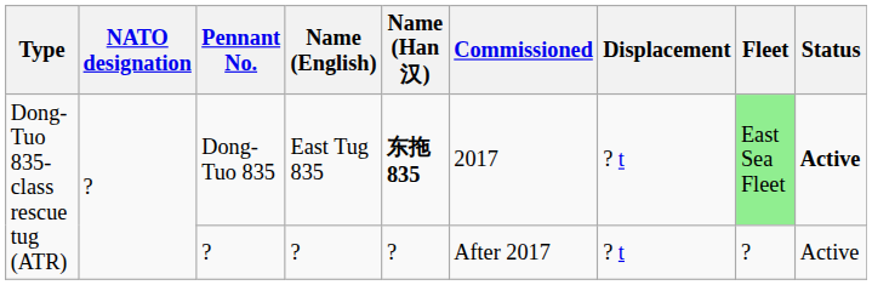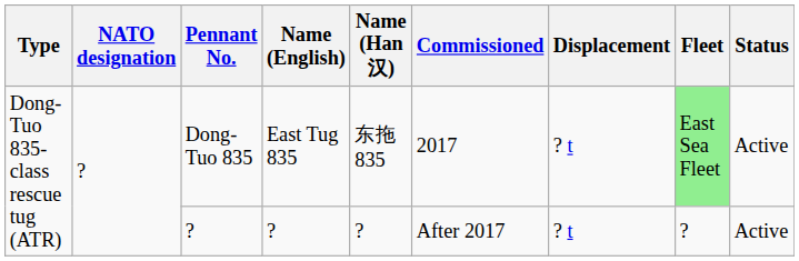Dong-Tuo 835 | Name (Han 汉): bold -> normal
Dong-Tuo 835 | Status: bold -> normal
